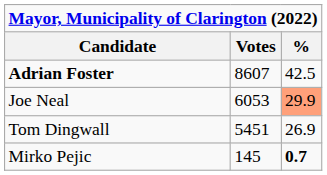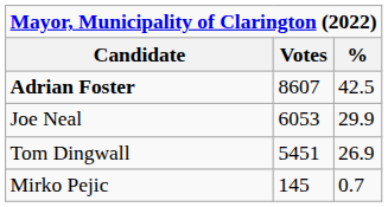Joe Neal | %: lightsalmon background -> no background
Mirko Pejic | %: bold -> normal
